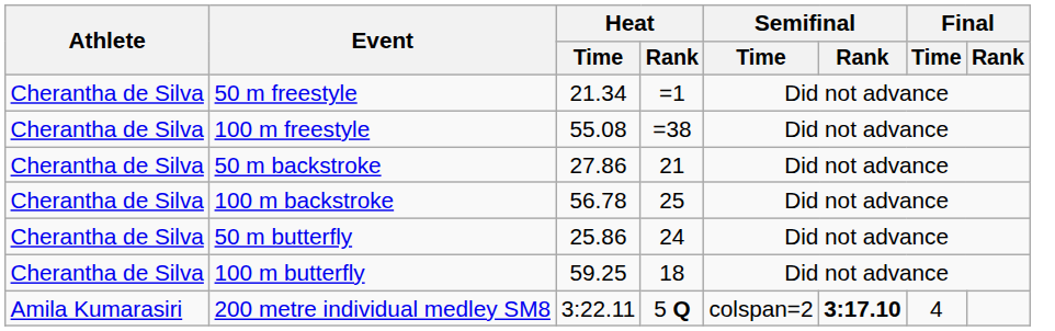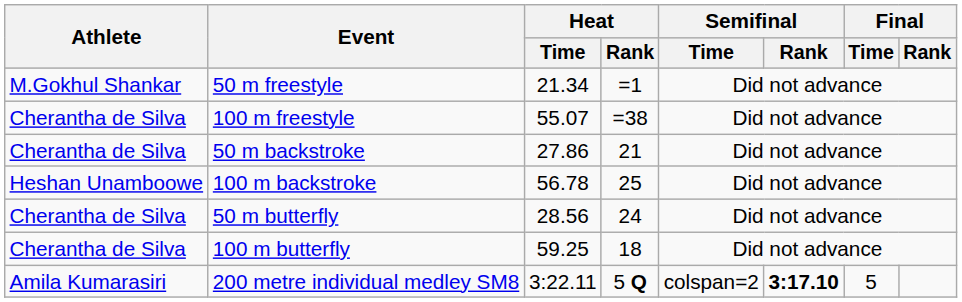50 m freestyle | Athlete: Cherantha de Silva -> M.Gokhul Shankar
100 m freestyle | Heat / Time: 55.08 -> 55.07
100 m backstroke | Athlete: Cherantha de Silva -> Heshan Unamboowe
50 m butterfly | Heat / Time: 25.86 -> 28.56
200 metre individual medley SM8 | Final / Time: 4 -> 5
